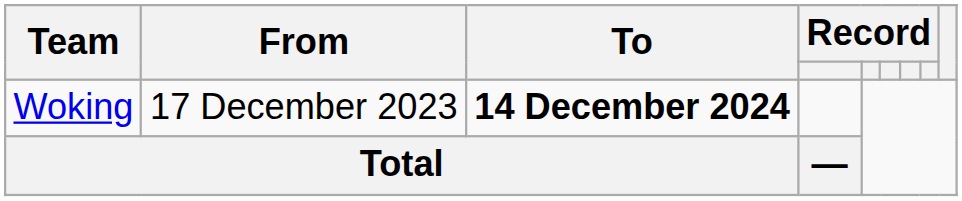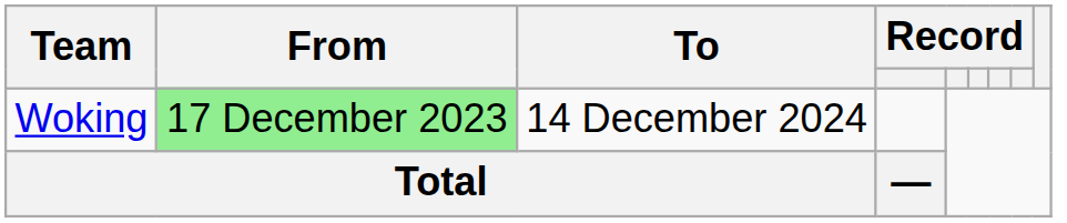Woking | From: no background -> lightgreen background
Woking | To: bold -> normal
